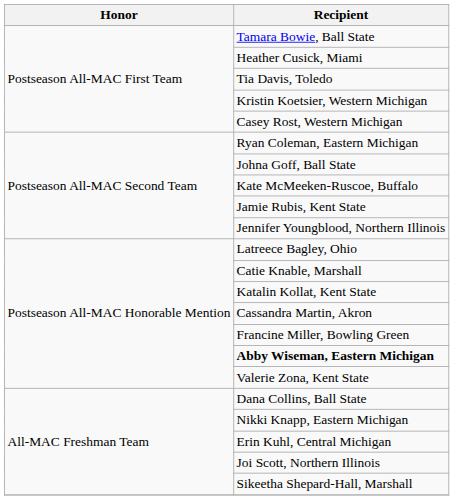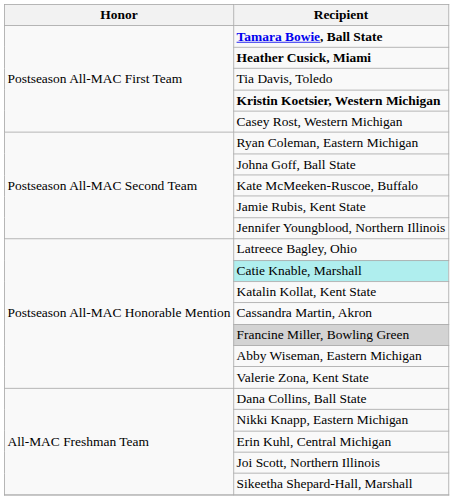row 2 | Recipient: normal -> bold
row 3 | Recipient: normal -> bold
row 5 | Recipient: normal -> bold
row 13 | Recipient: no background -> paleturquoise background
row 16 | Recipient: no background -> lightgrey background
row 17 | Recipient: bold -> normal
